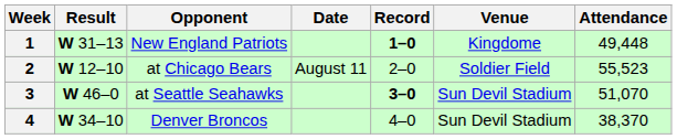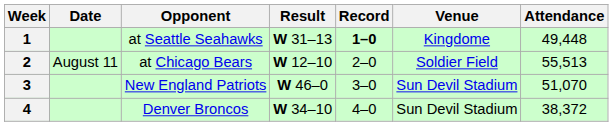columns swapped: Date <-> Result
1 | Opponent: New England Patriots -> at Seattle Seahawks
2 | Attendance: 55,523 -> 55,513
3 | Opponent: at Seattle Seahawks -> New England Patriots
3 | Record: bold -> normal
4 | Attendance: 38,370 -> 38,372
